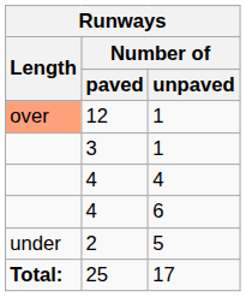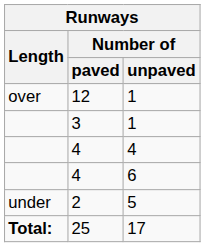12 | Length: lightsalmon background -> no background
